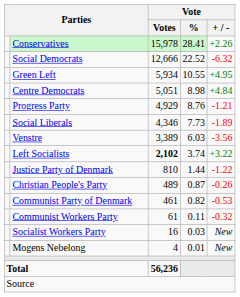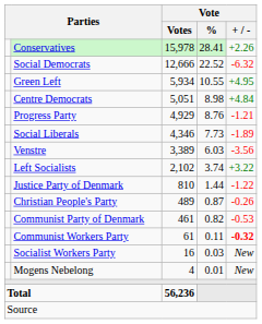Left Socialists | Vote / Votes: bold -> normal
Communist Workers Party | Vote / + / -: normal -> bold
